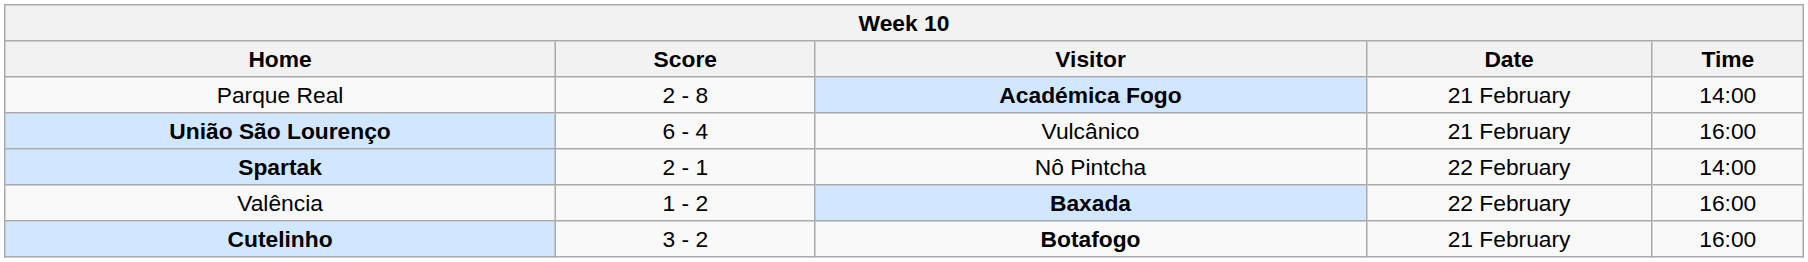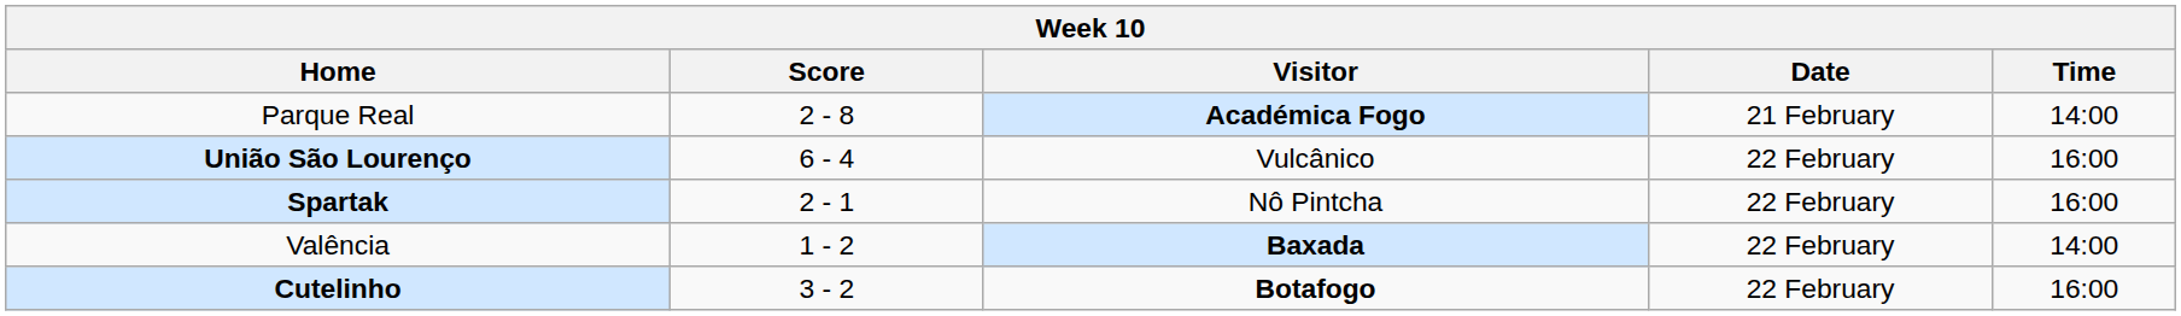União São Lourenço | Date: 21 February -> 22 February
Spartak | Time: 14:00 -> 16:00
Valência | Time: 16:00 -> 14:00
Cutelinho | Date: 21 February -> 22 February
